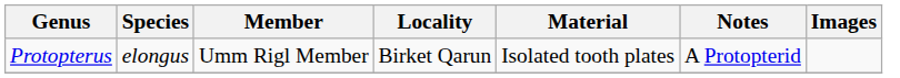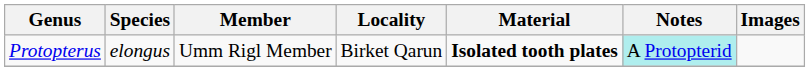Protopterus | Material: normal -> bold
Protopterus | Notes: no background -> paleturquoise background
